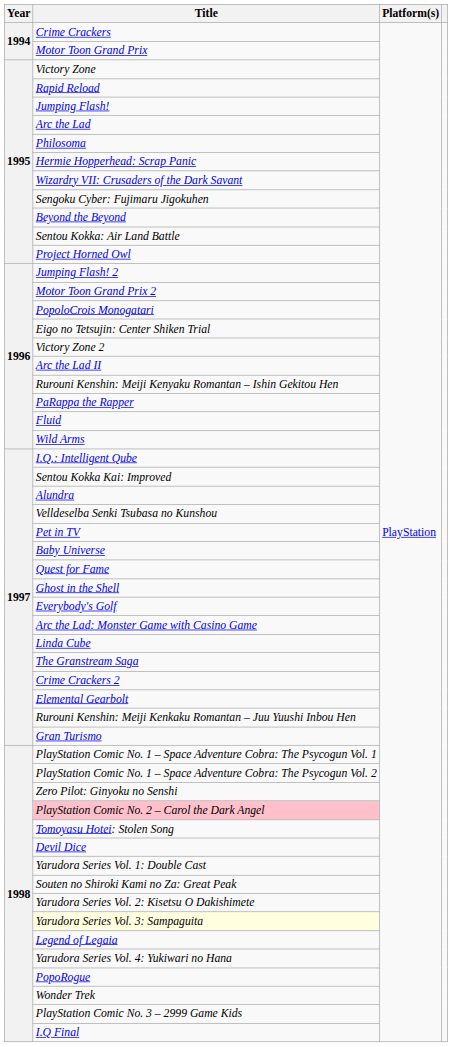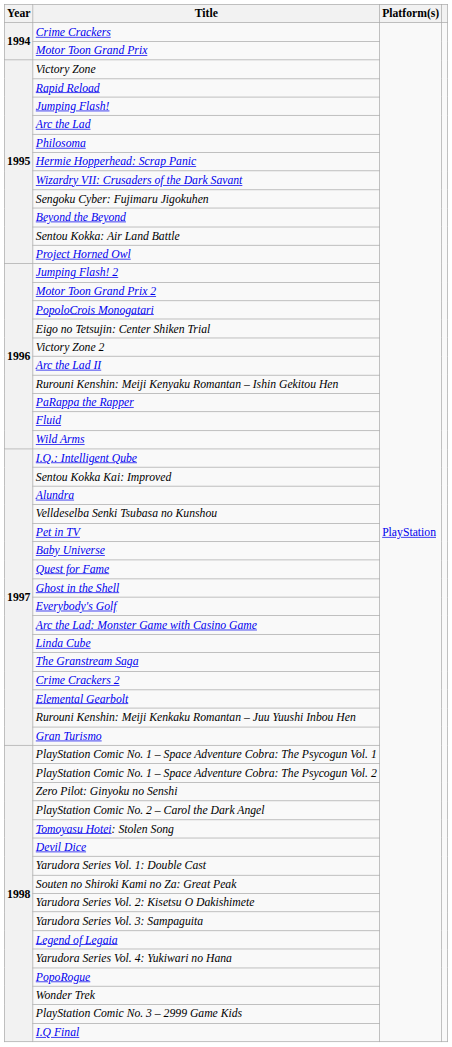PlayStation Comic No. 2 – Carol the Dark Angel | Title: pink background -> no background
Yarudora Series Vol. 3: Sampaguita | Title: lightyellow background -> no background
